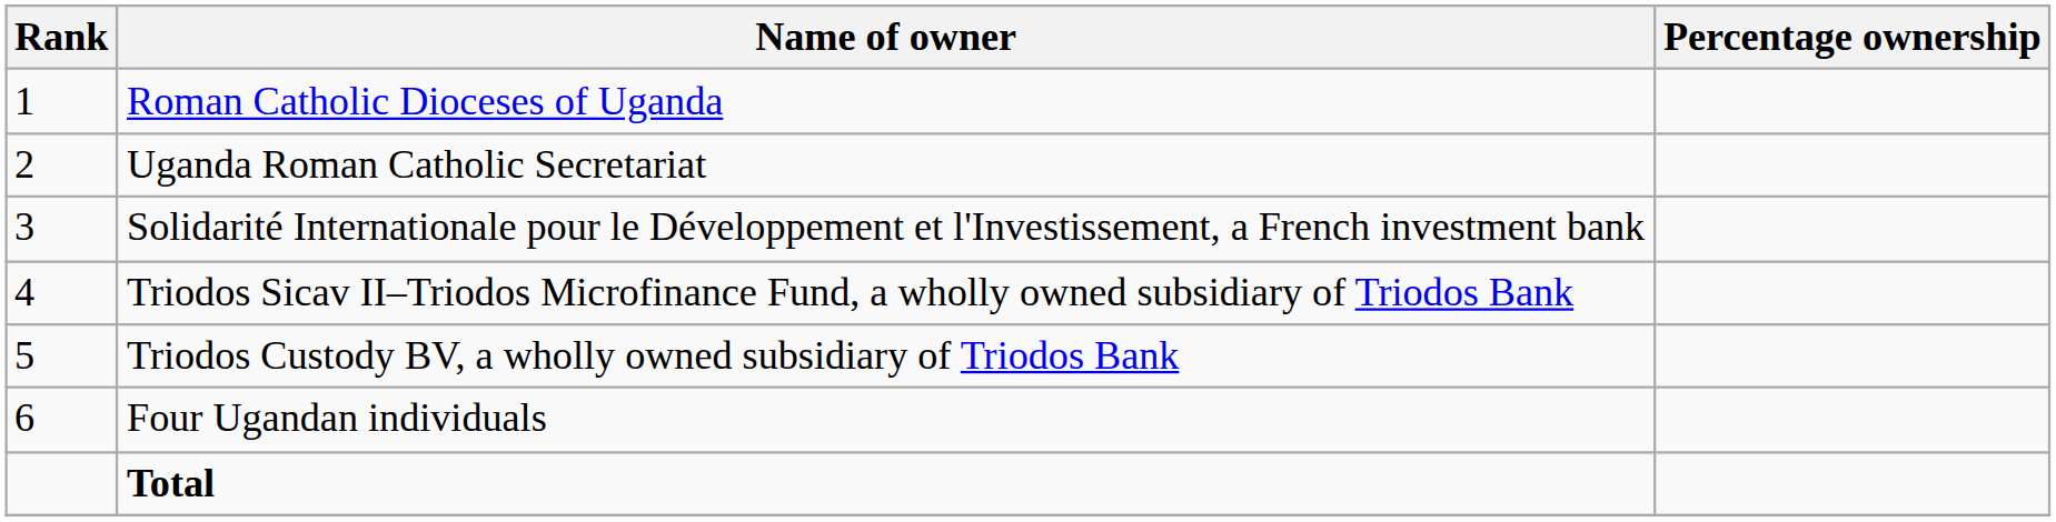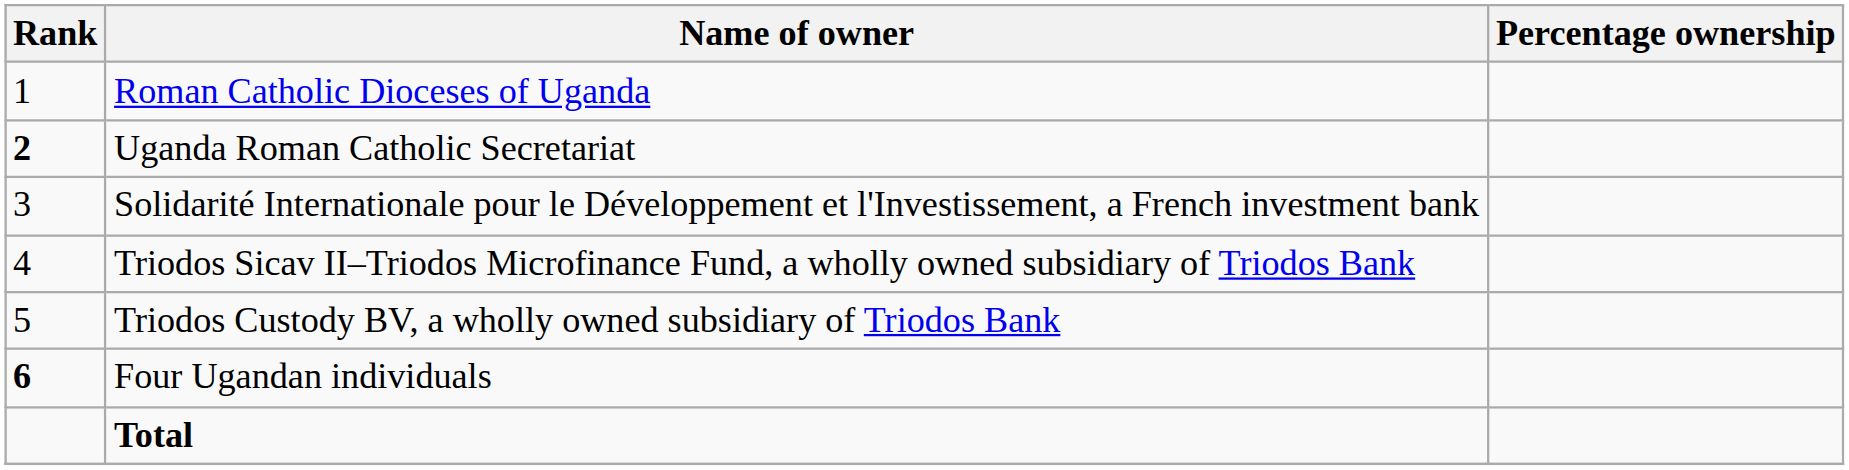Uganda Roman Catholic Secretariat | Rank: normal -> bold
Four Ugandan individuals | Rank: normal -> bold
